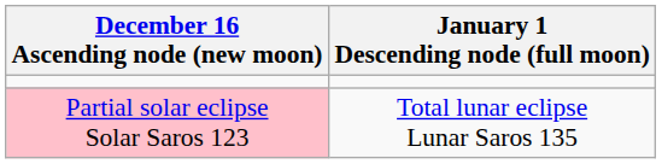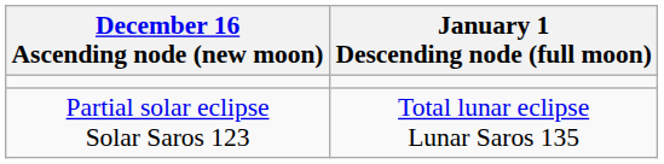row 3 | December 16 Ascending node (new moon): pink background -> no background
